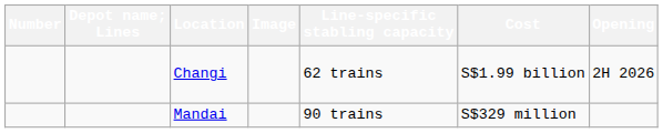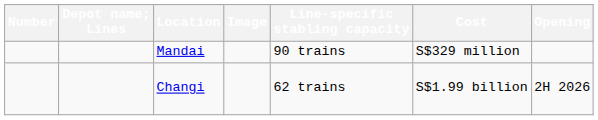rows swapped: Mandai <-> Changi
